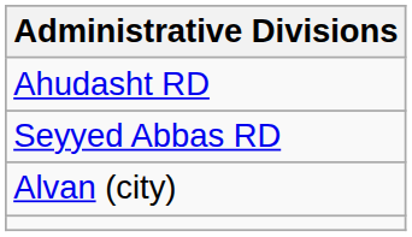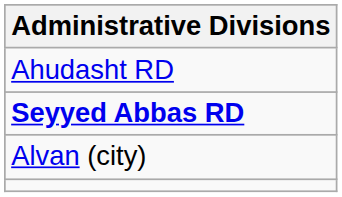row 3 | column 1: normal -> bold
